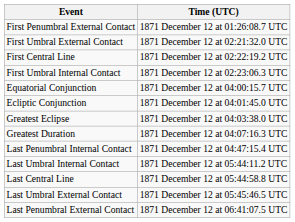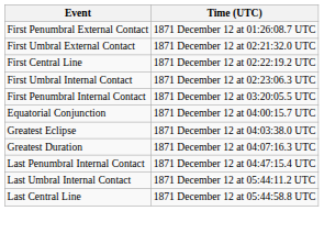+ row: First Penumbral Internal Contact | 1871 December 12 at 03:20:05.5 UTC
- row: Ecliptic Conjunction | 1871 December 12 at 04:01:45.0 UTC
- row: Last Umbral External Contact | 1871 December 12 at 05:45:46.5 UTC
- row: Last Penumbral External Contact | 1871 December 12 at 06:41:07.5 UTC
